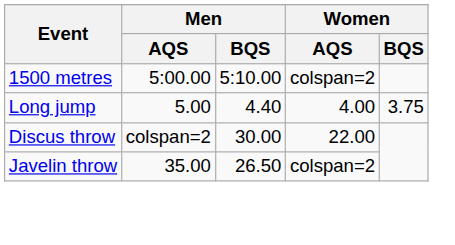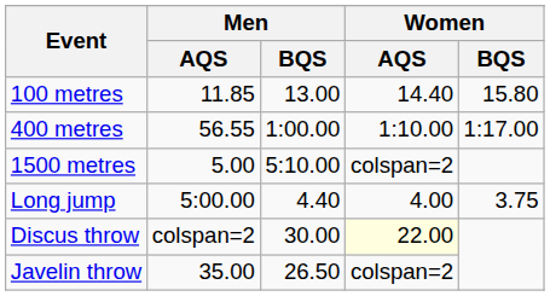+ row: 100 metres | 11.85 | 13.00 | 14.40 | 15.80
+ row: 400 metres | 56.55 | 1:00.00 | 1:10.00 | 1:17.00
1500 metres | Men / AQS: 5:00.00 -> 5.00
Long jump | Men / AQS: 5.00 -> 5:00.00
Discus throw | Women / AQS: no background -> lightyellow background
